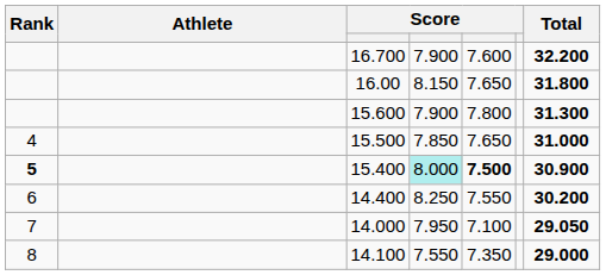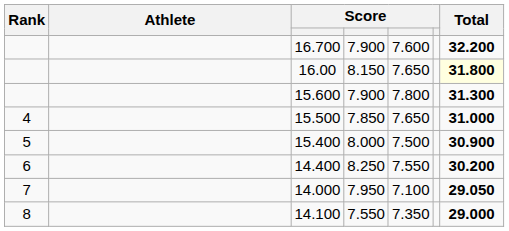16.00 | Total: no background -> lightyellow background
15.400 | Rank: bold -> normal
15.400 | column 4: paleturquoise background -> no background
15.400 | column 5: bold -> normal
